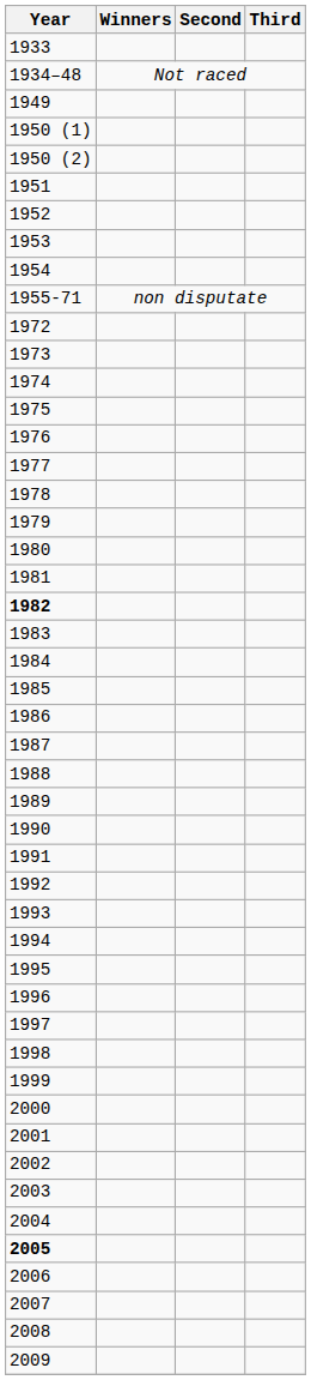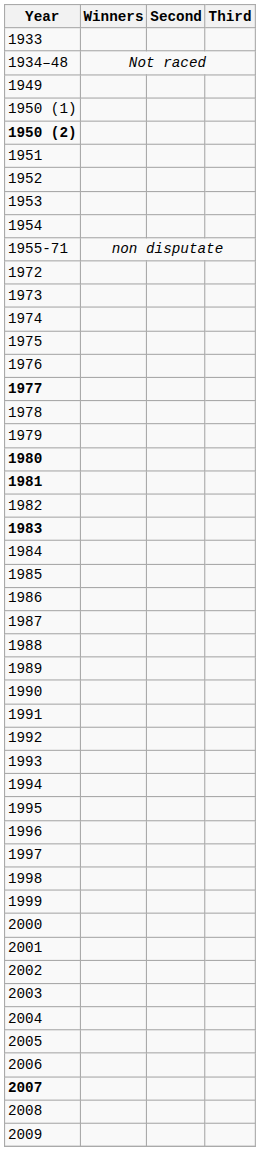1950 (2) | Year: normal -> bold
1977 | Year: normal -> bold
1980 | Year: normal -> bold
1981 | Year: normal -> bold
1982 | Year: bold -> normal
1983 | Year: normal -> bold
2005 | Year: bold -> normal
2007 | Year: normal -> bold
